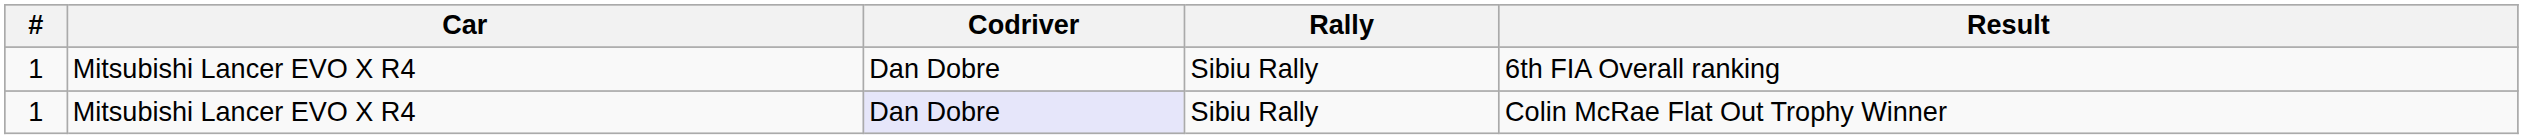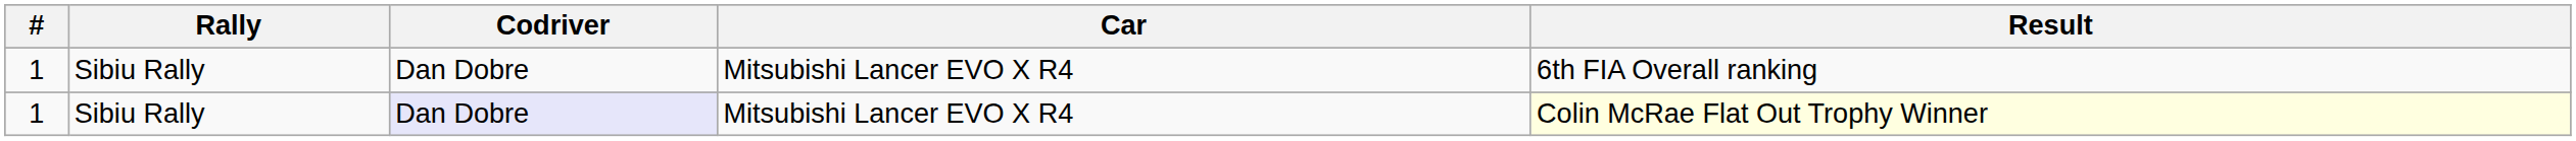columns swapped: Rally <-> Car
row 3 | Result: no background -> lightyellow background
